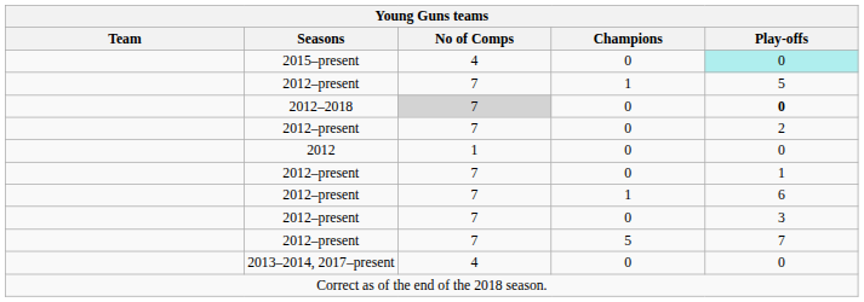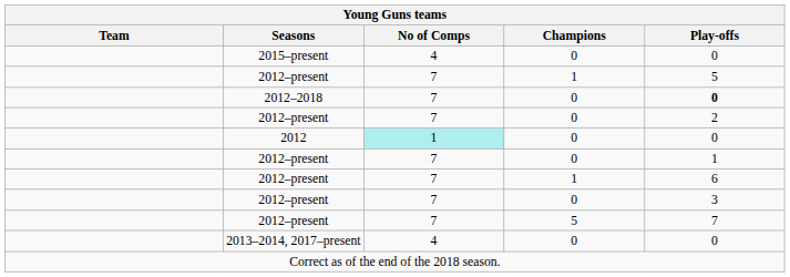2015–present | Play-offs: paleturquoise background -> no background
2012–2018 | No of Comps: lightgrey background -> no background
2012 | No of Comps: no background -> paleturquoise background
